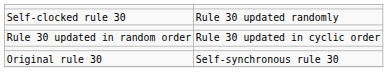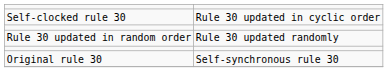row 2 | column 2: Rule 30 updated randomly -> Rule 30 updated in cyclic order
row 4 | column 2: Rule 30 updated in cyclic order -> Rule 30 updated randomly
